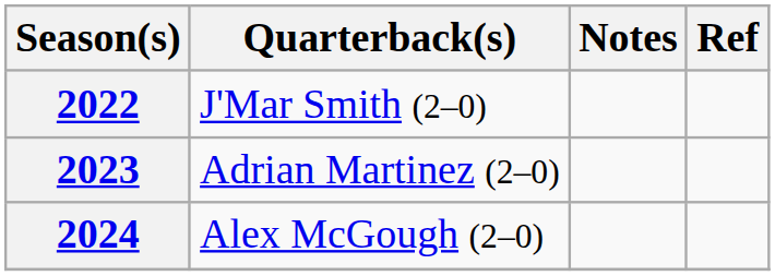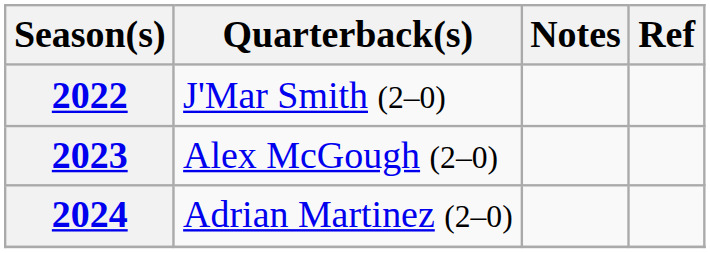2023 | Quarterback(s): Adrian Martinez (2–0) -> Alex McGough (2–0)
2024 | Quarterback(s): Alex McGough (2–0) -> Adrian Martinez (2–0)
